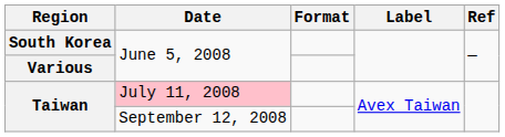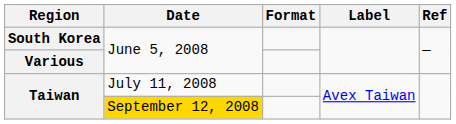Taiwan / July 11, 2008 | Date: pink background -> no background
Taiwan / September 12, 2008 | Date: no background -> gold background
